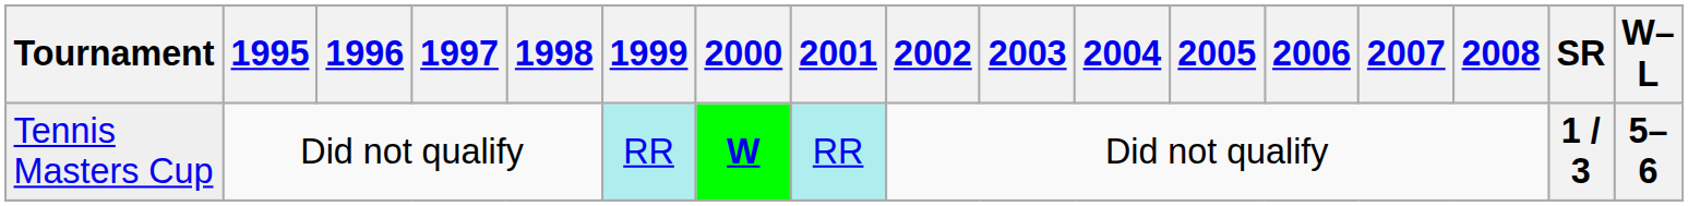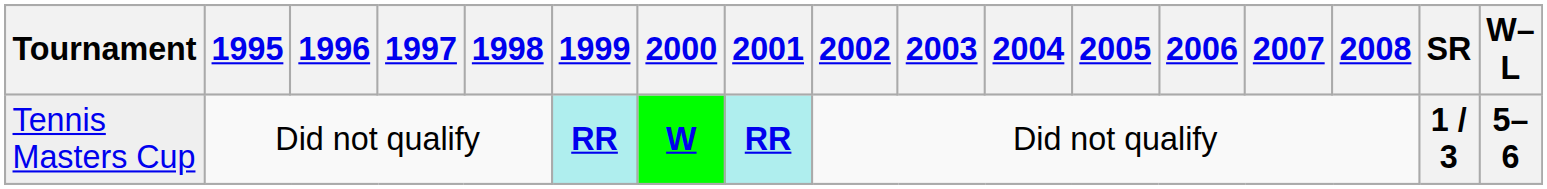Tennis Masters Cup | 1999: normal -> bold
Tennis Masters Cup | 2001: normal -> bold
